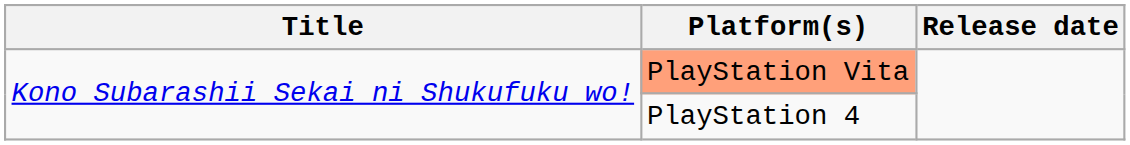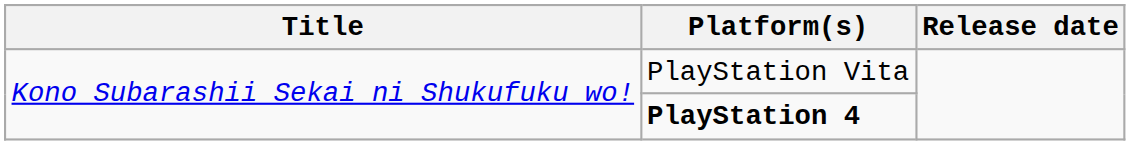PlayStation Vita | Platform(s): lightsalmon background -> no background
PlayStation 4 | Platform(s): normal -> bold
